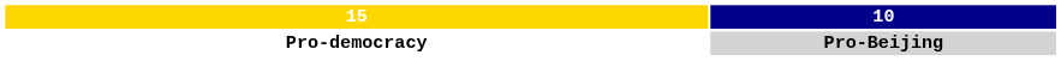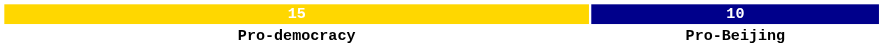Pro-democracy | 10: lightgrey background -> no background
